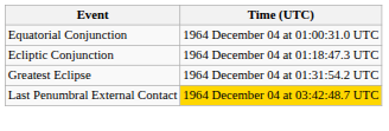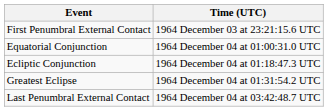+ row: First Penumbral External Contact | 1964 December 03 at 23:21:15.6 UTC
Last Penumbral External Contact | Time (UTC): gold background -> no background
